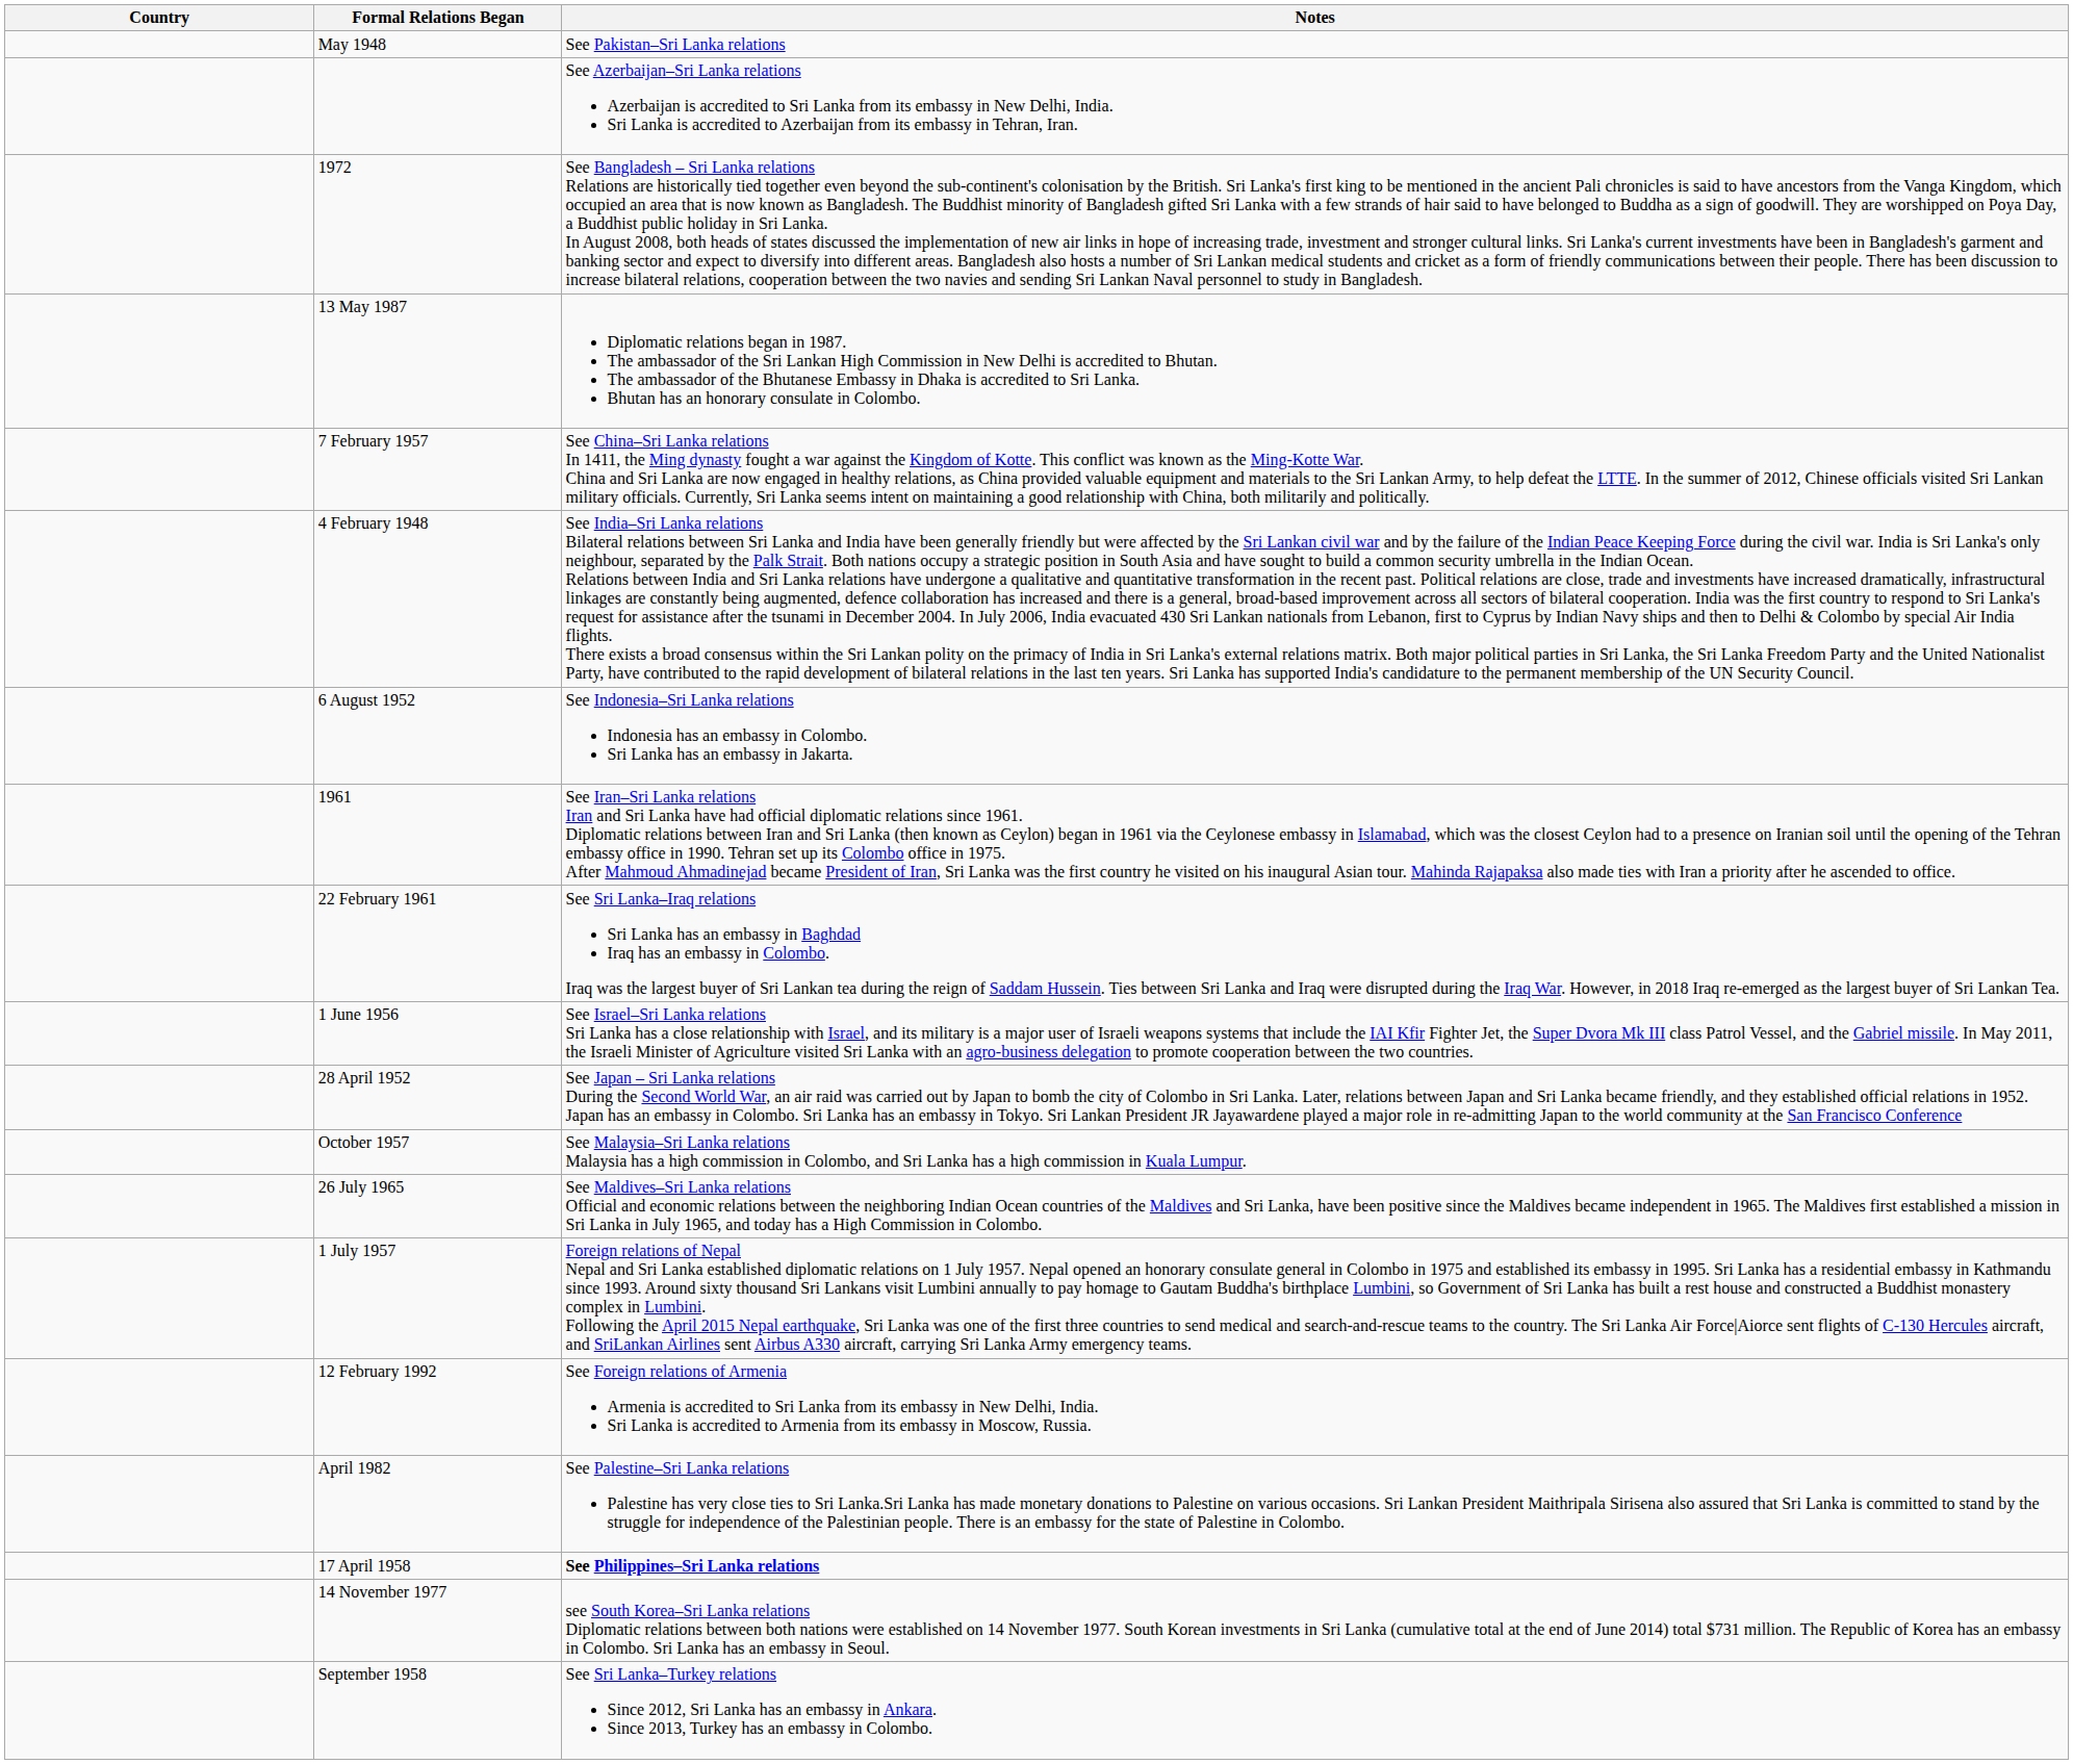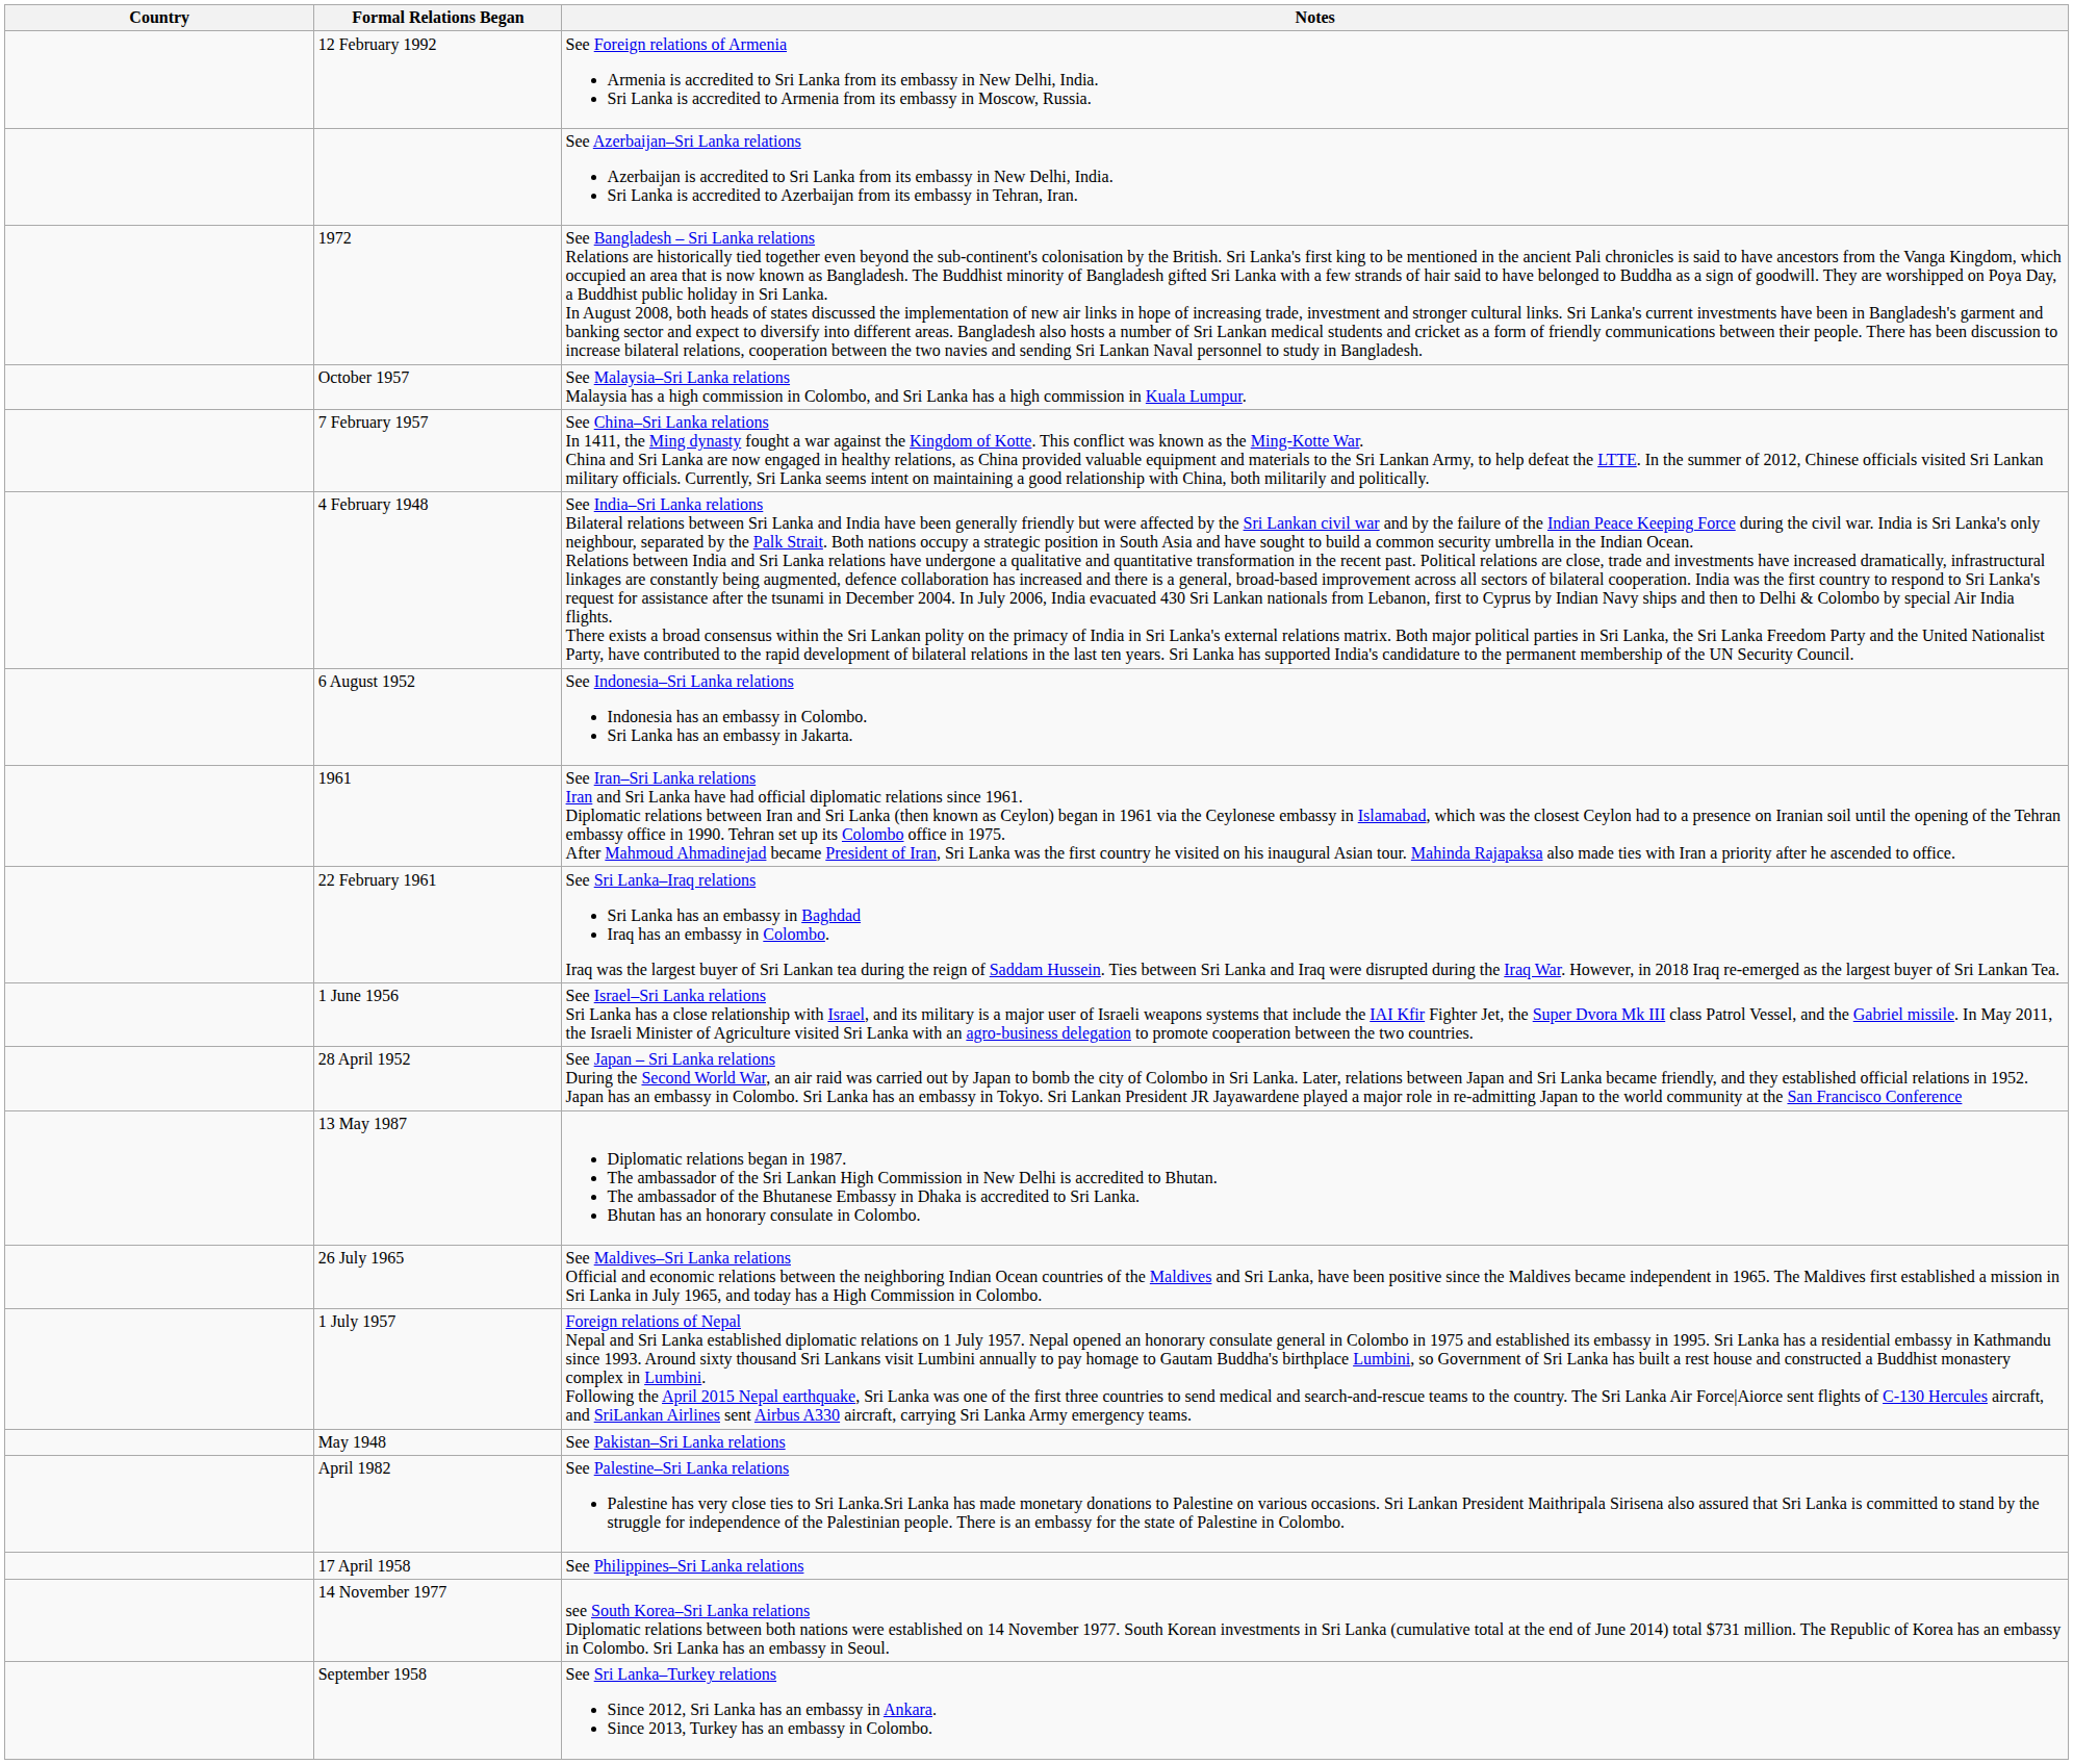rows swapped: 12 February 1992 <-> May 1948
rows swapped: 13 May 1987 <-> October 1957
17 April 1958 | Notes: bold -> normal
